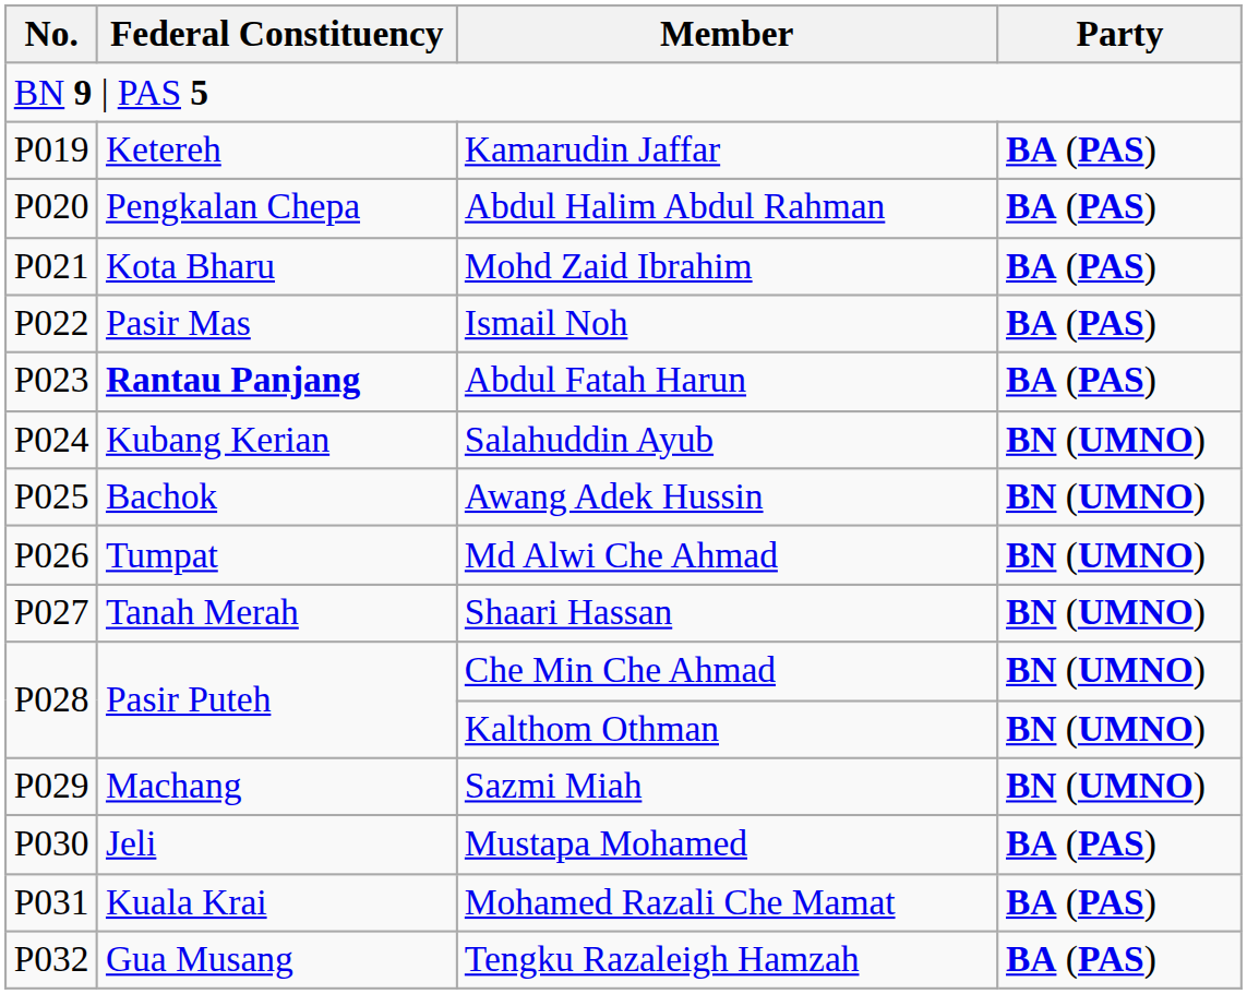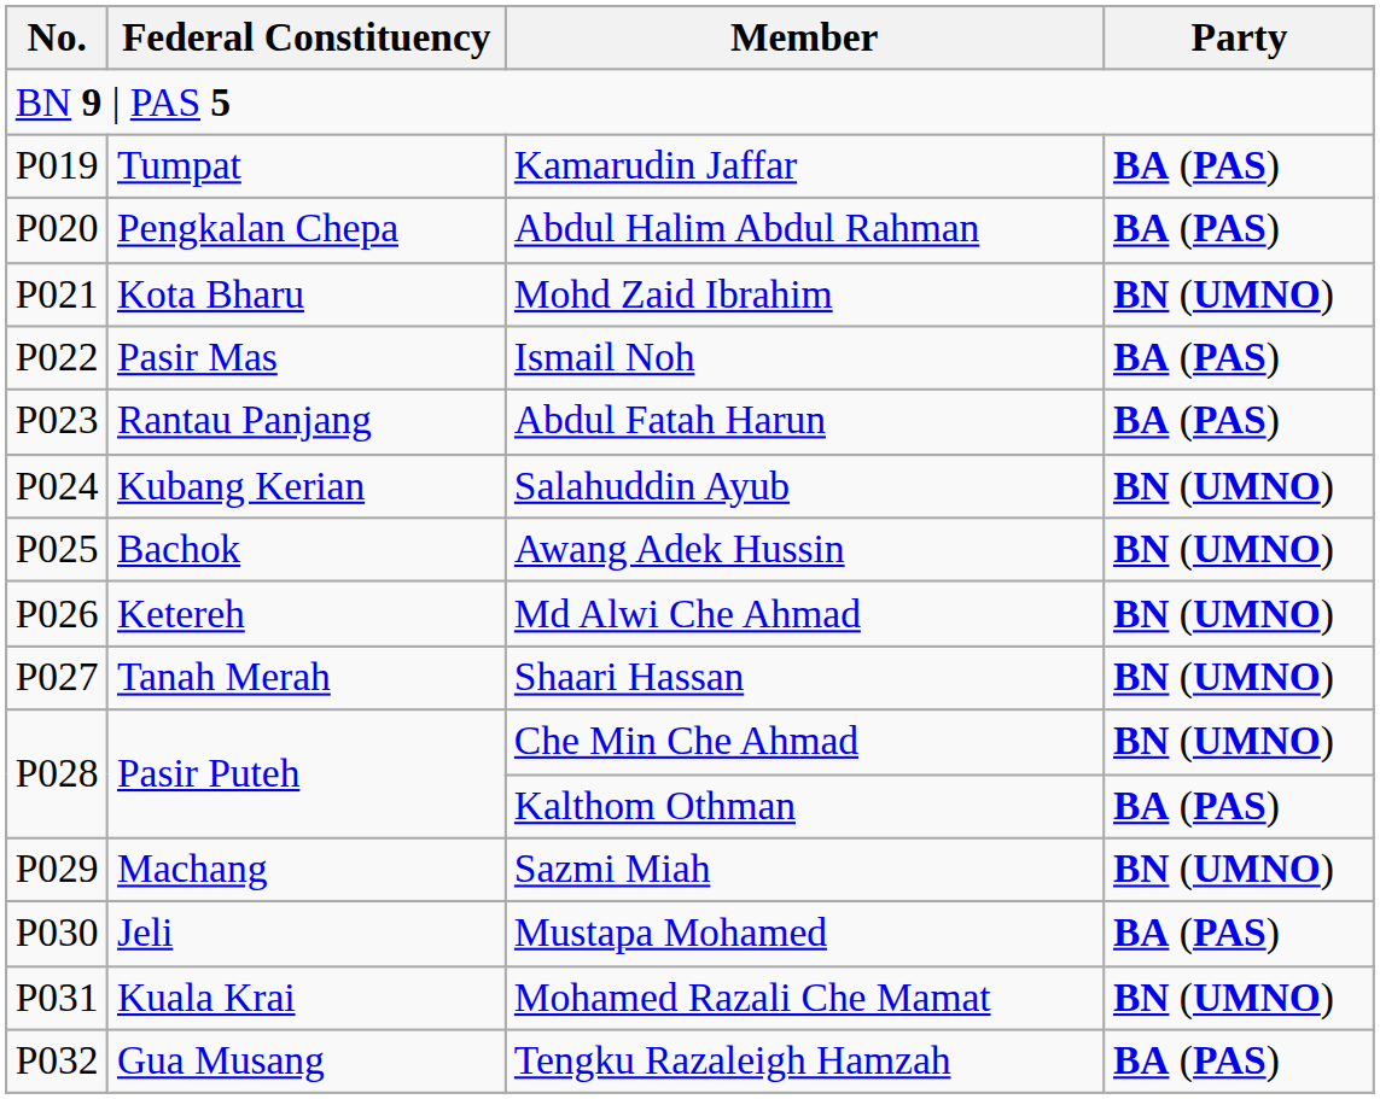Kamarudin Jaffar | Federal Constituency: Ketereh -> Tumpat
Mohd Zaid Ibrahim | Party: BA (PAS) -> BN (UMNO)
Abdul Fatah Harun | Federal Constituency: bold -> normal
Md Alwi Che Ahmad | Federal Constituency: Tumpat -> Ketereh
Kalthom Othman | Party: BN (UMNO) -> BA (PAS)
Mohamed Razali Che Mamat | Party: BA (PAS) -> BN (UMNO)
